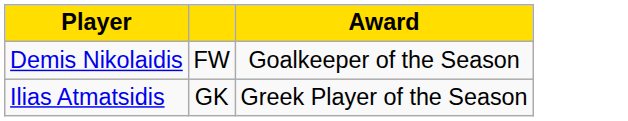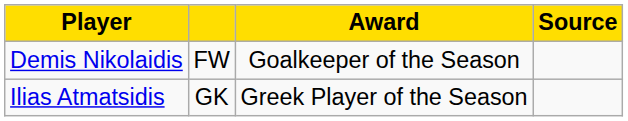+ column: Source
